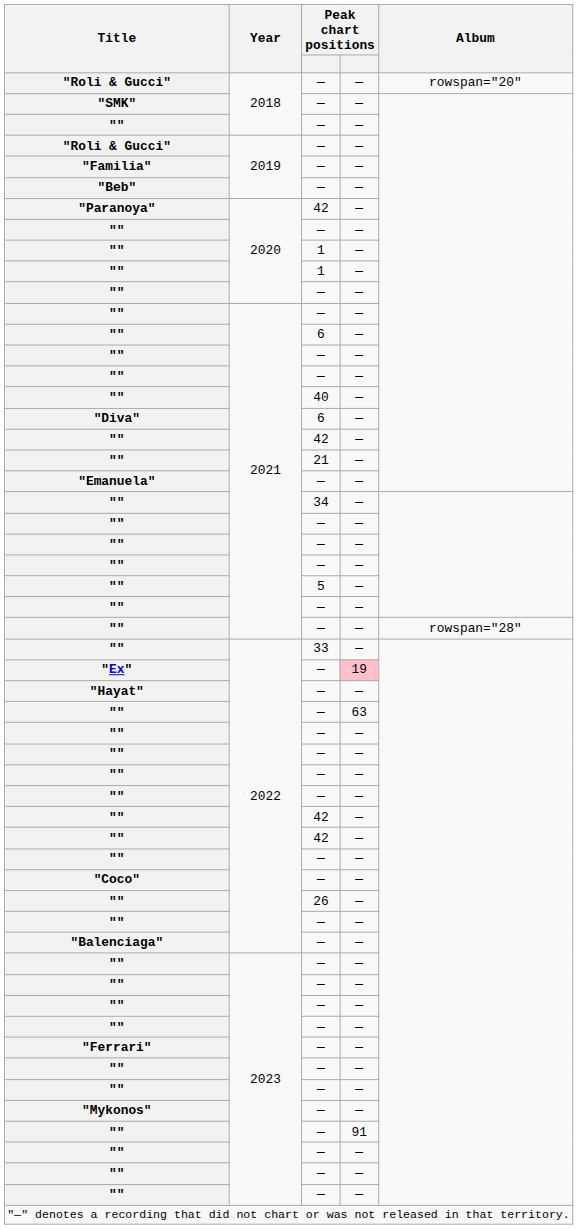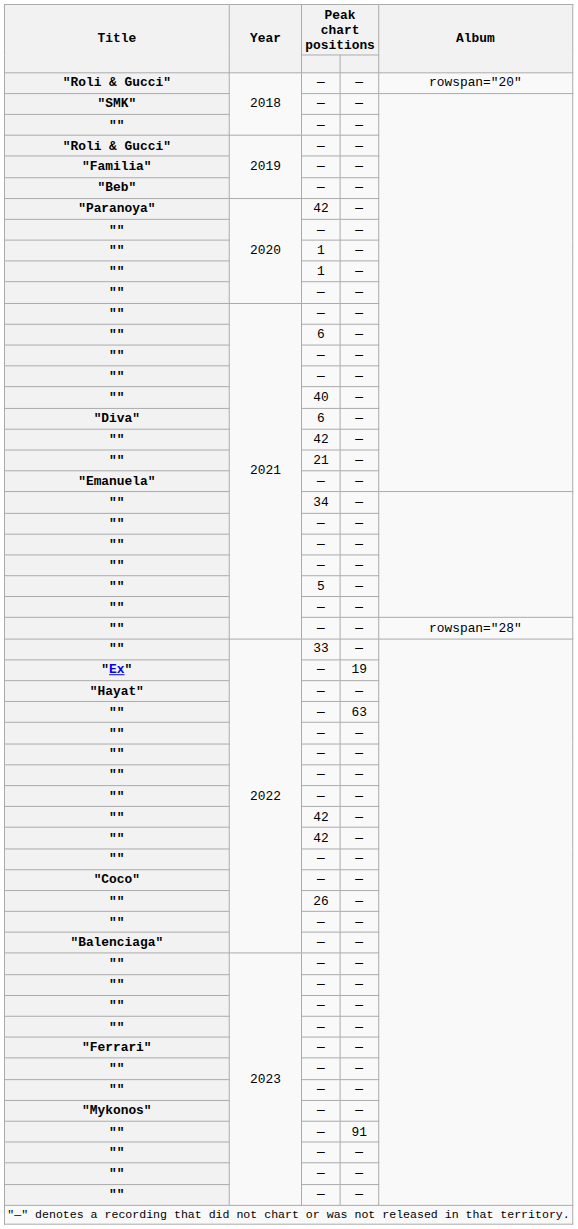"Ex" | column 4: pink background -> no background
